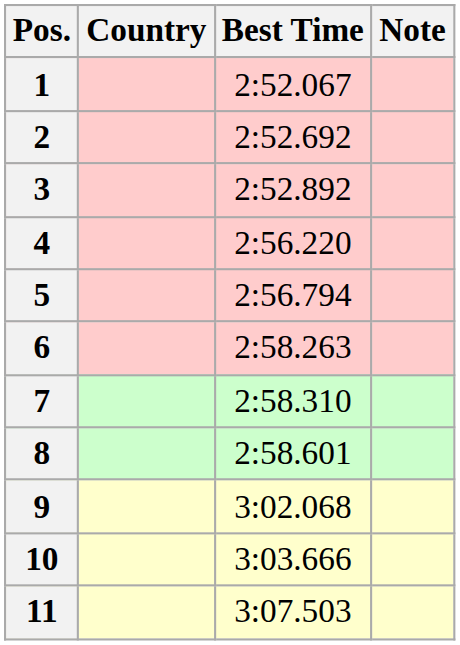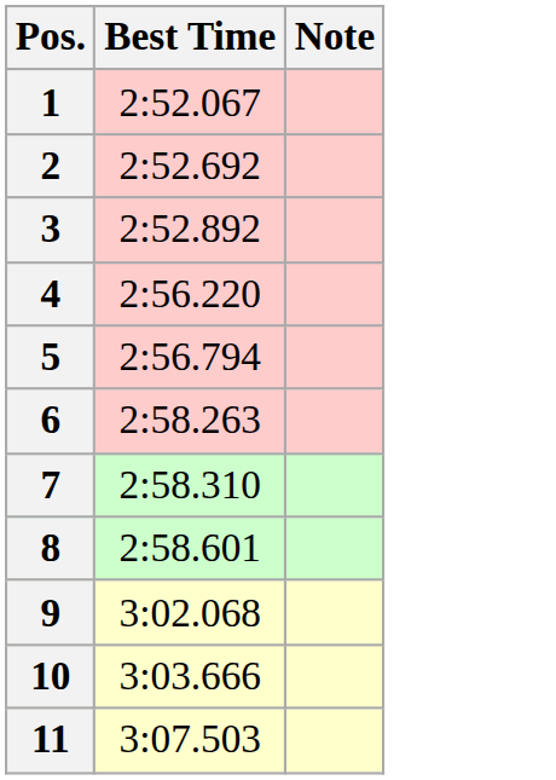- column: Country
